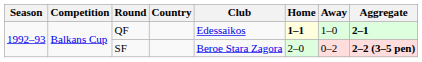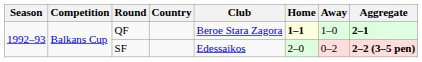QF | Club: Edessaikos -> Beroe Stara Zagora
SF | Club: Beroe Stara Zagora -> Edessaikos
